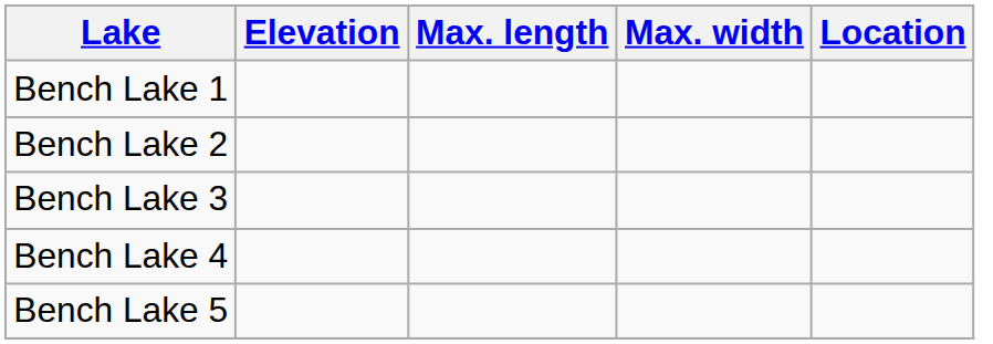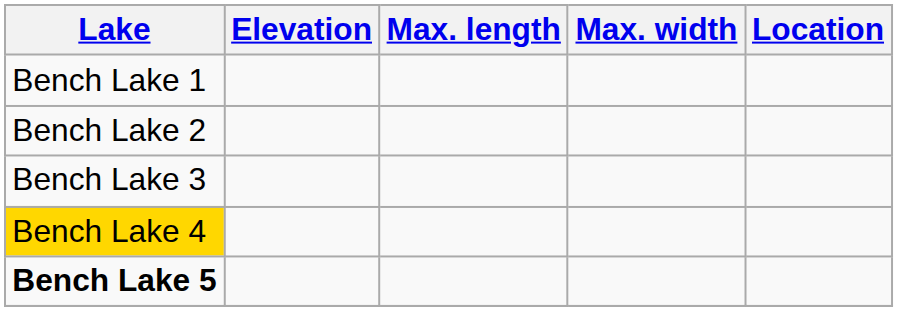Bench Lake 4 | Lake: no background -> gold background
Bench Lake 5 | Lake: normal -> bold
